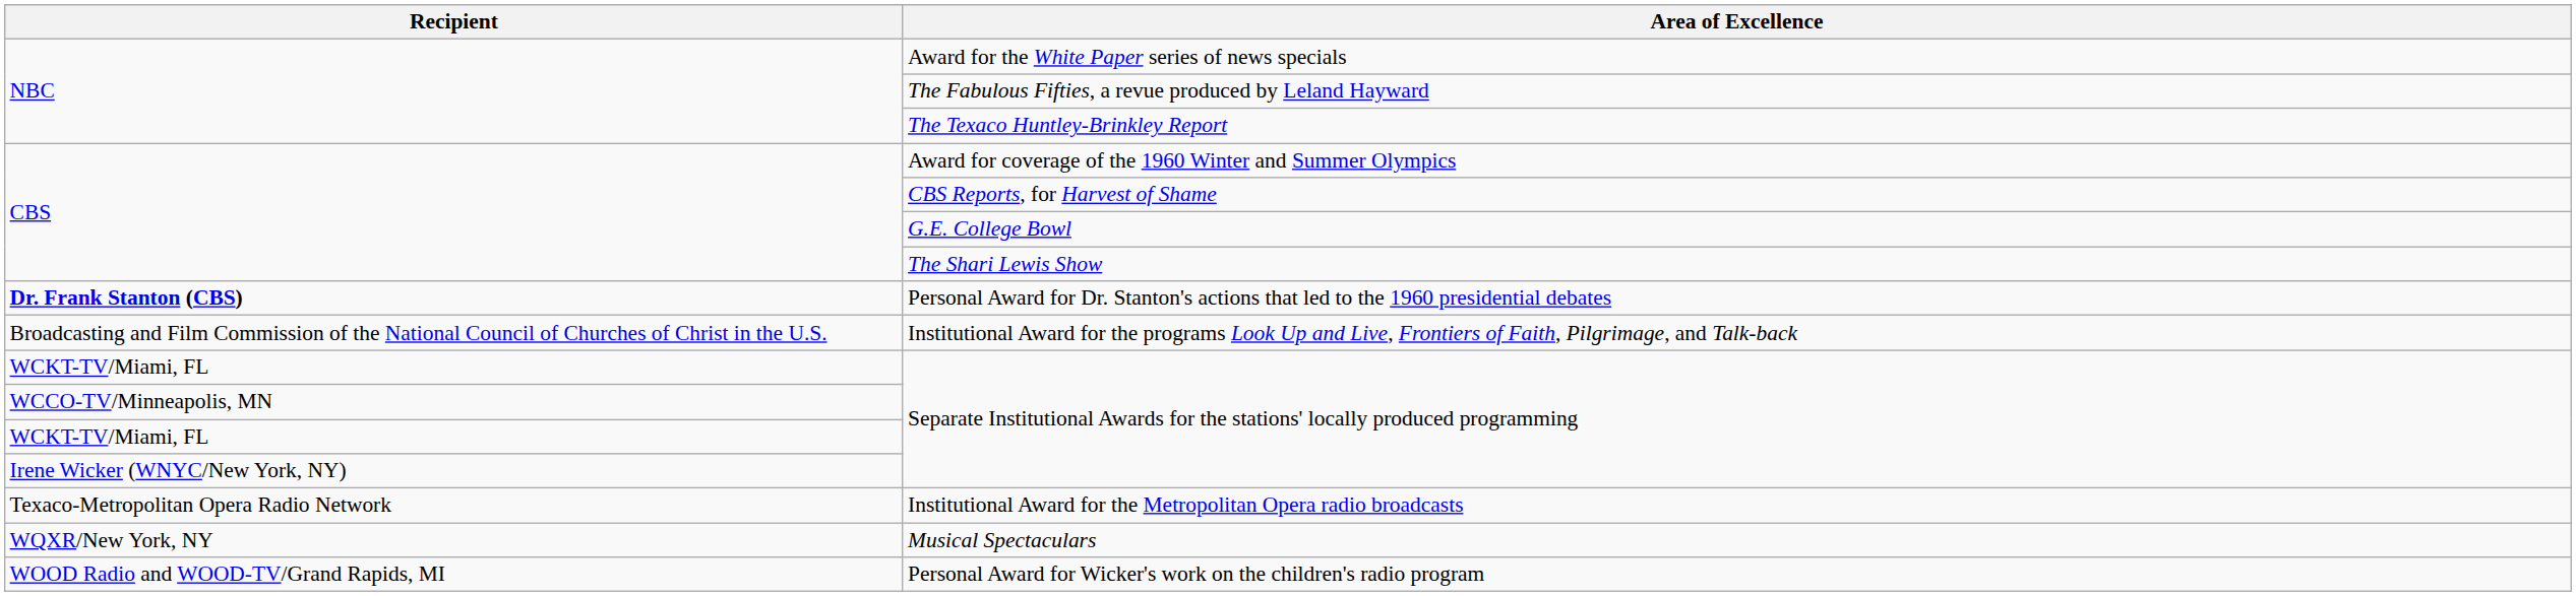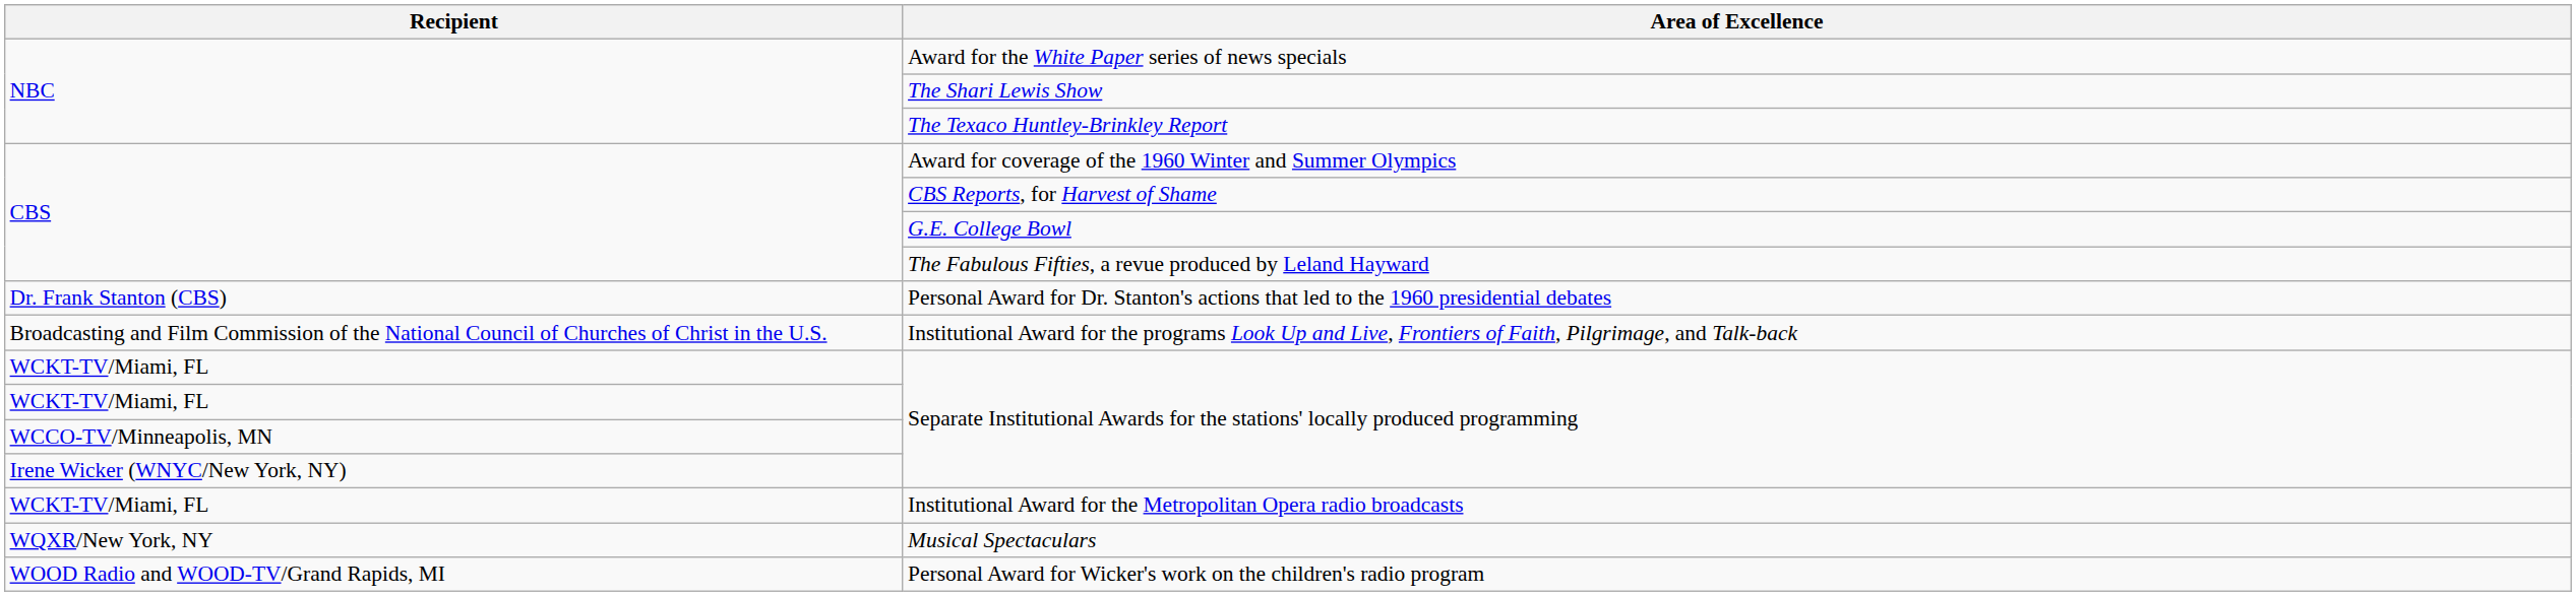row 3 | Area of Excellence: The Fabulous Fifties, a revue produced by Leland Hayward -> The Shari Lewis Show
row 8 | Area of Excellence: The Shari Lewis Show -> The Fabulous Fifties, a revue produced by Leland Hayward
row 9 | Recipient: bold -> normal
row 12 | Recipient: WCCO-TV/Minneapolis, MN -> WCKT-TV/Miami, FL
row 13 | Recipient: WCKT-TV/Miami, FL -> WCCO-TV/Minneapolis, MN
row 15 | Recipient: Texaco-Metropolitan Opera Radio Network -> WCKT-TV/Miami, FL
